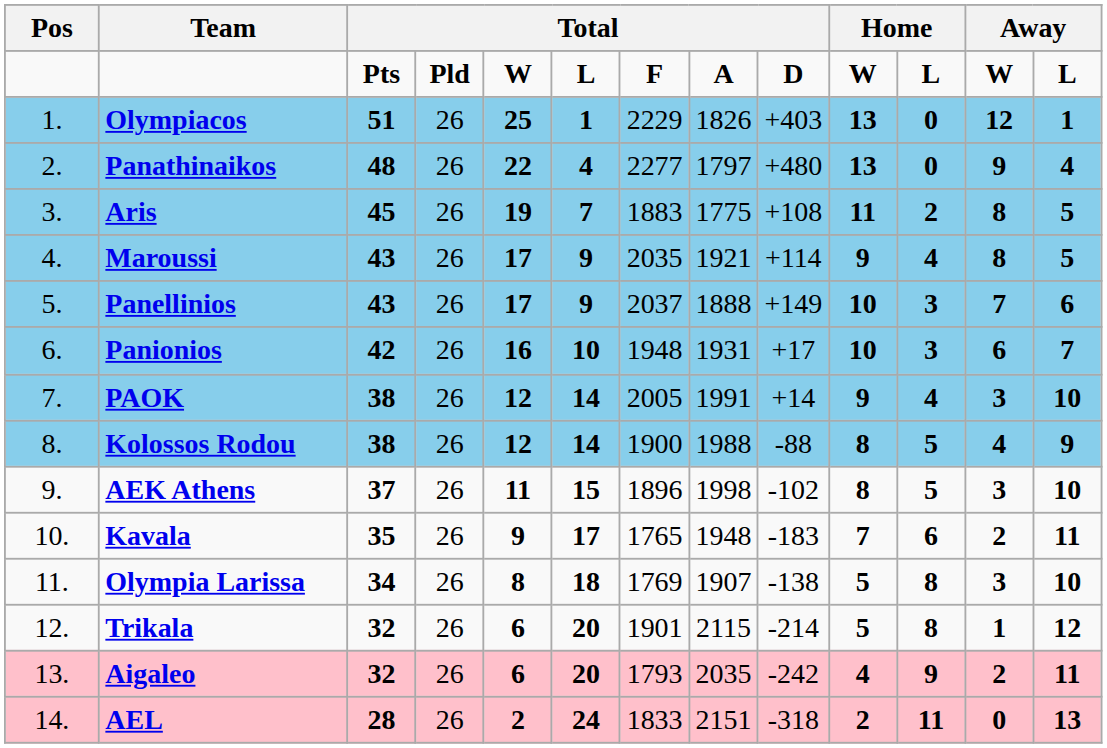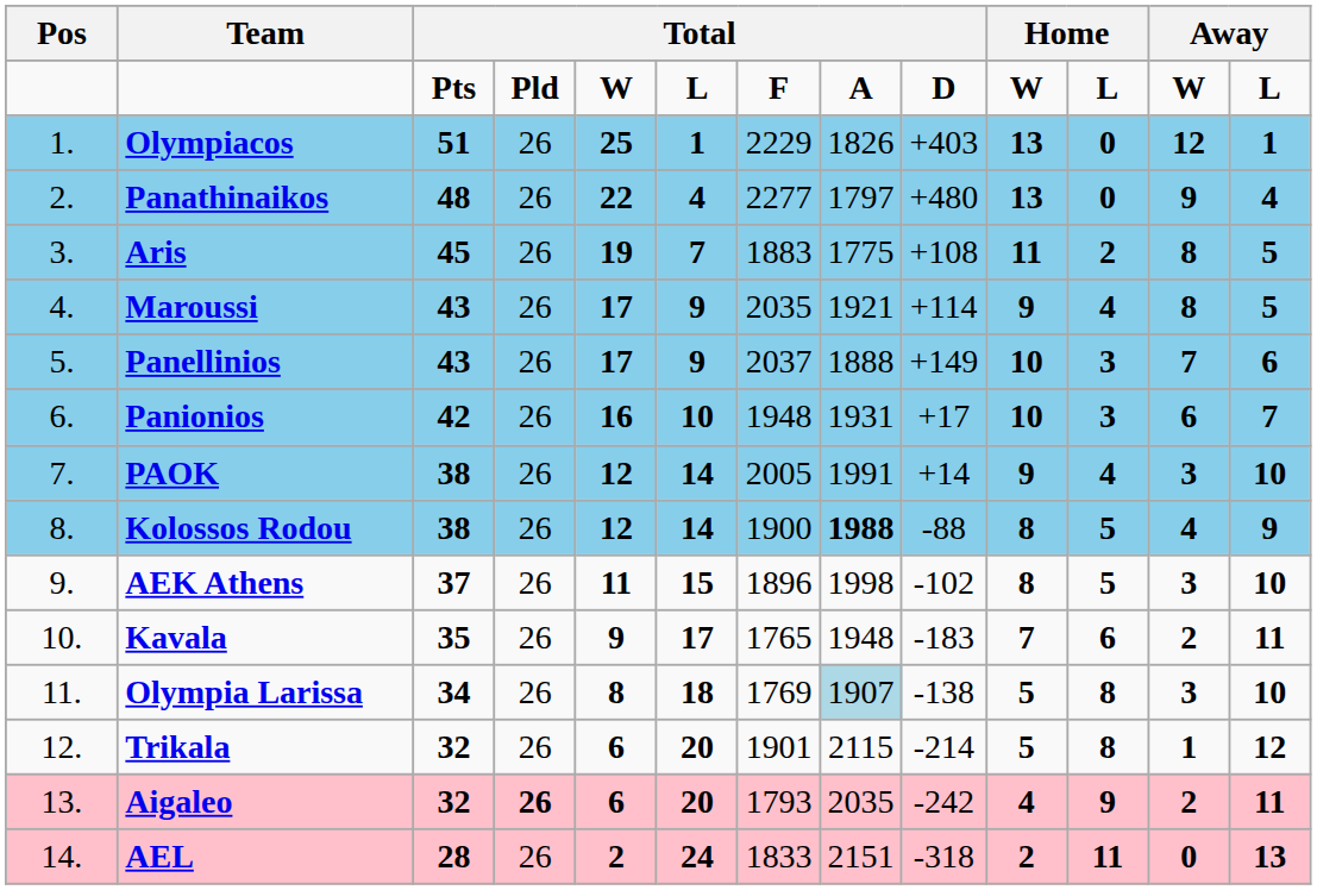Kolossos Rodou | column 8: normal -> bold
Olympia Larissa | column 8: no background -> lightblue background
Aigaleo | column 4: normal -> bold
